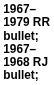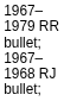row 1 | column 1: bold -> normal
